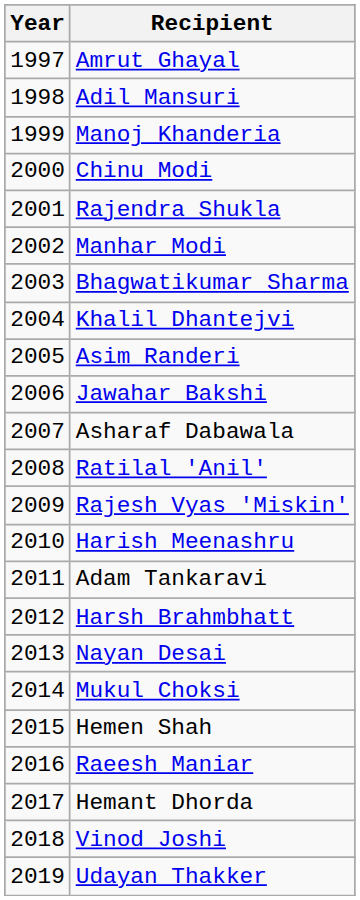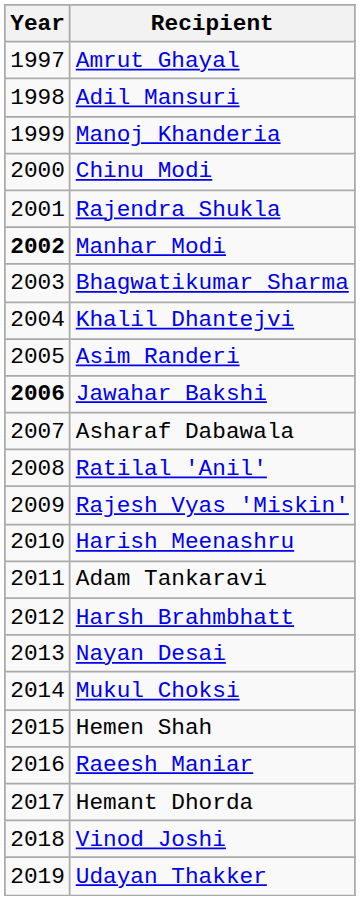Manhar Modi | Year: normal -> bold
Jawahar Bakshi | Year: normal -> bold
